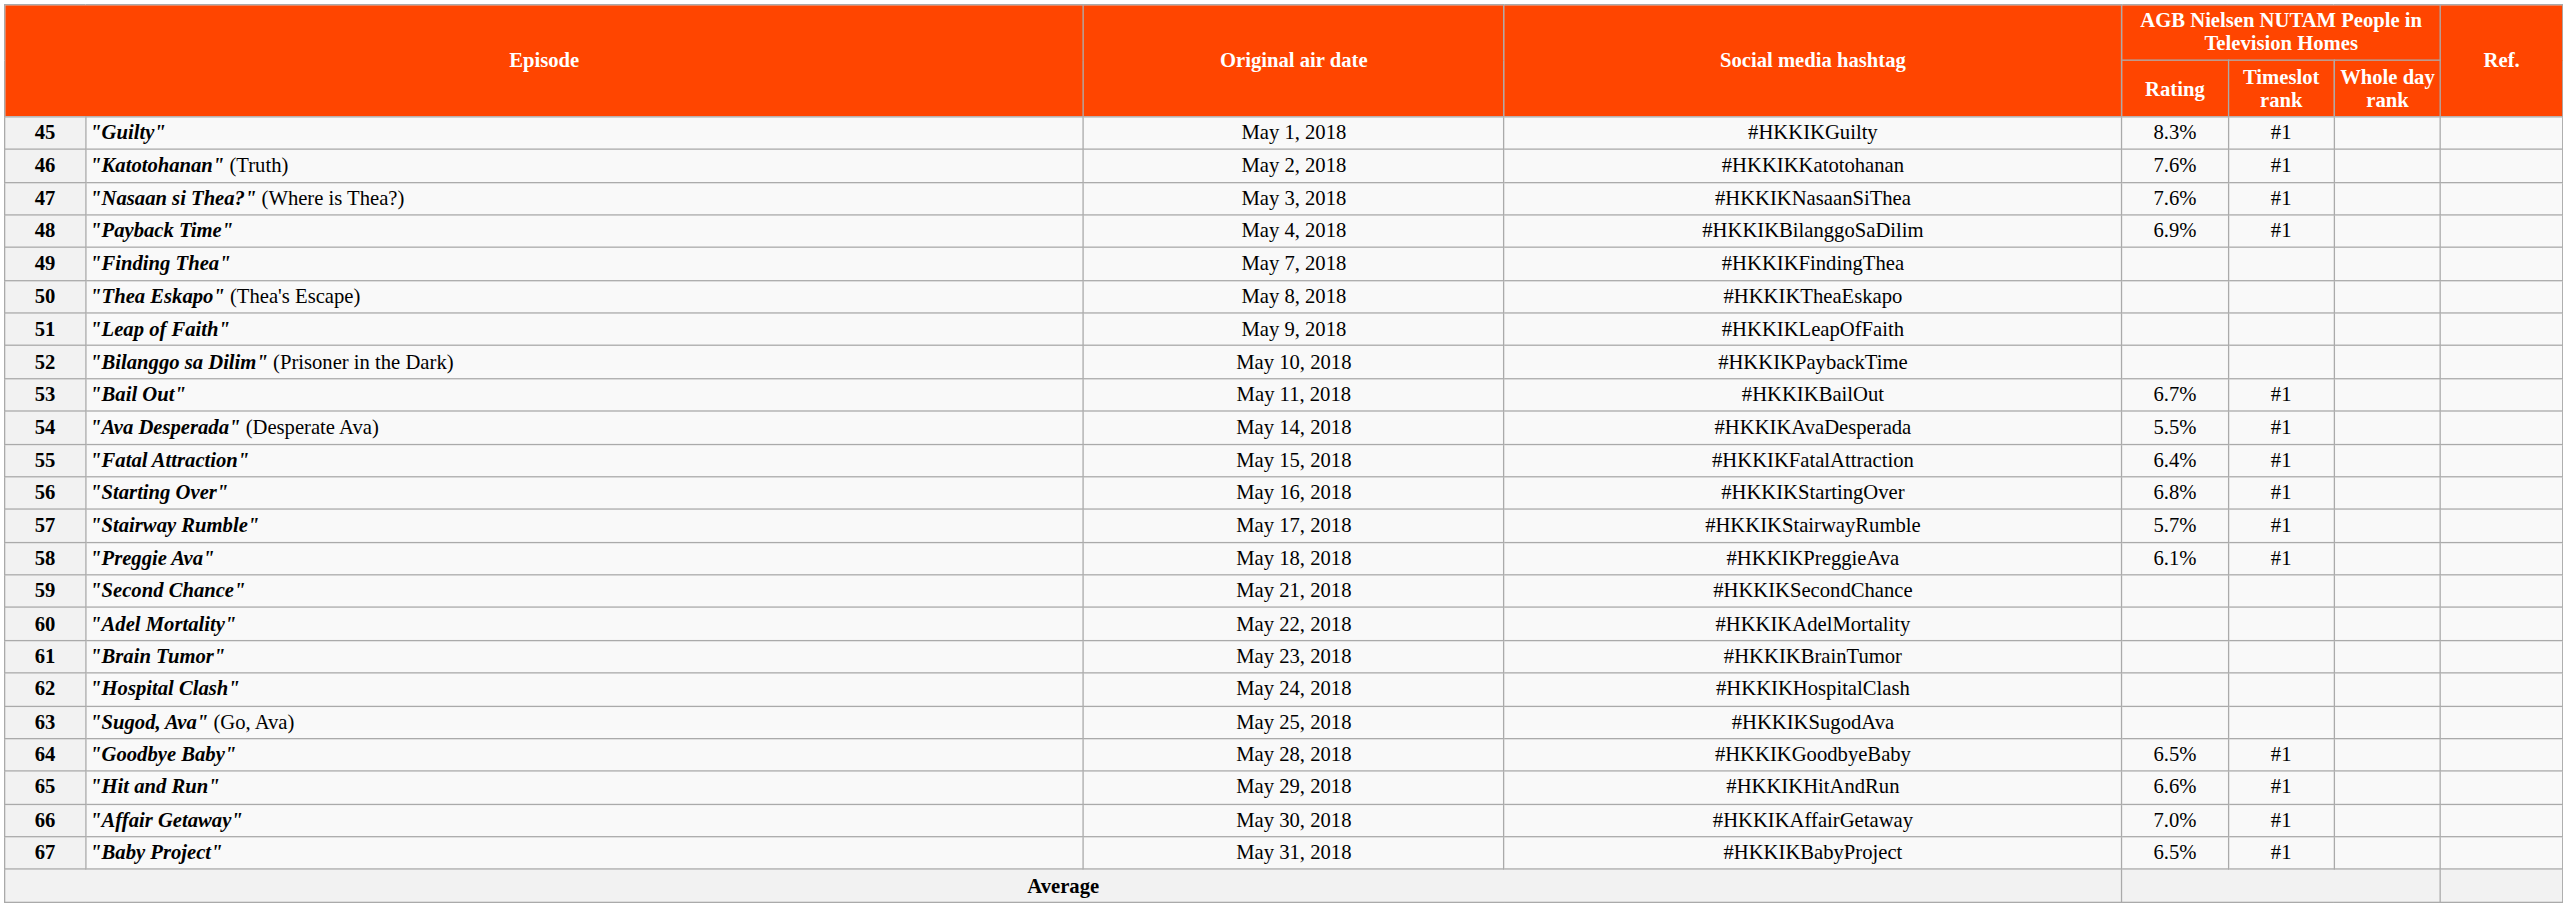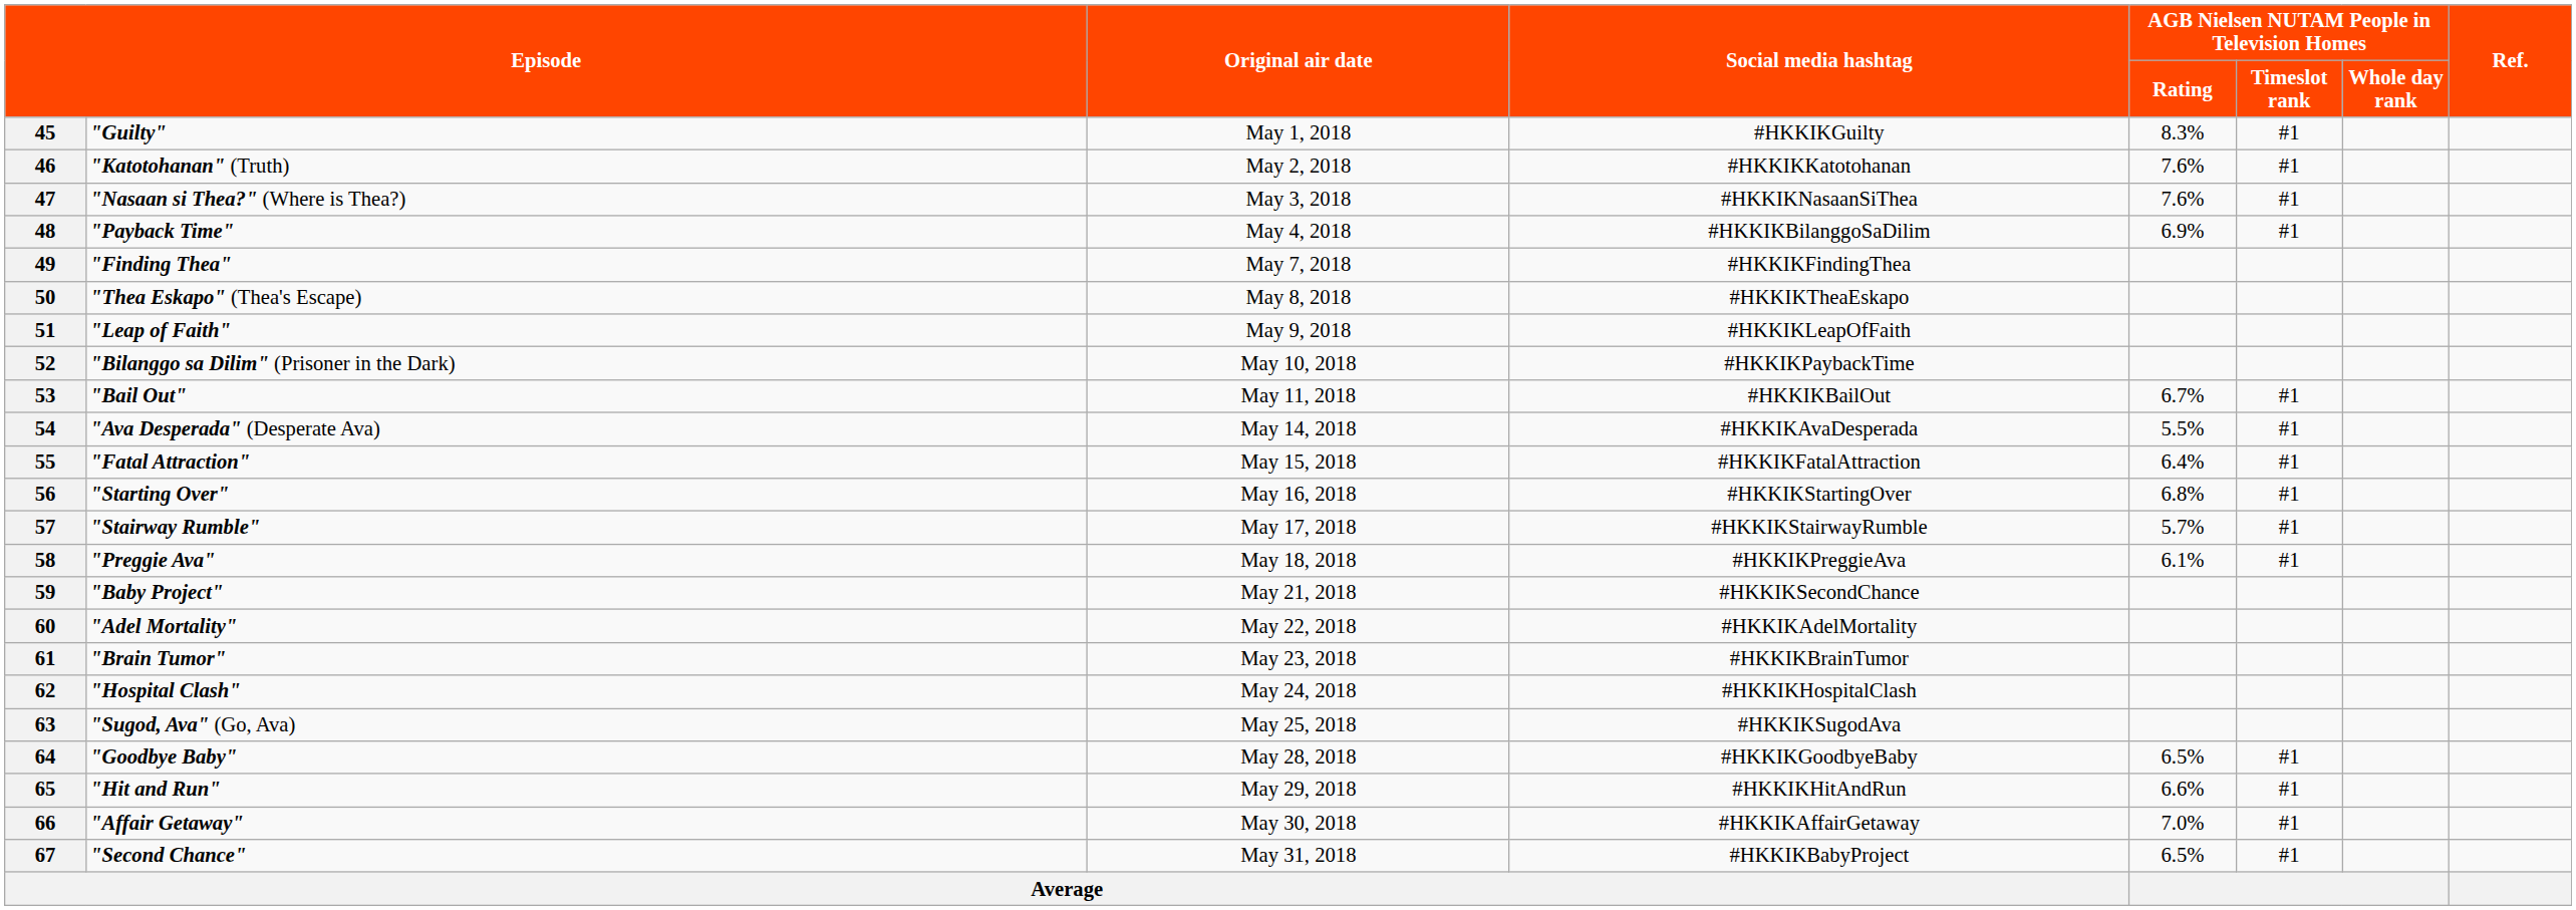59 | column 2: "Second Chance" -> "Baby Project"
67 | column 2: "Baby Project" -> "Second Chance"
